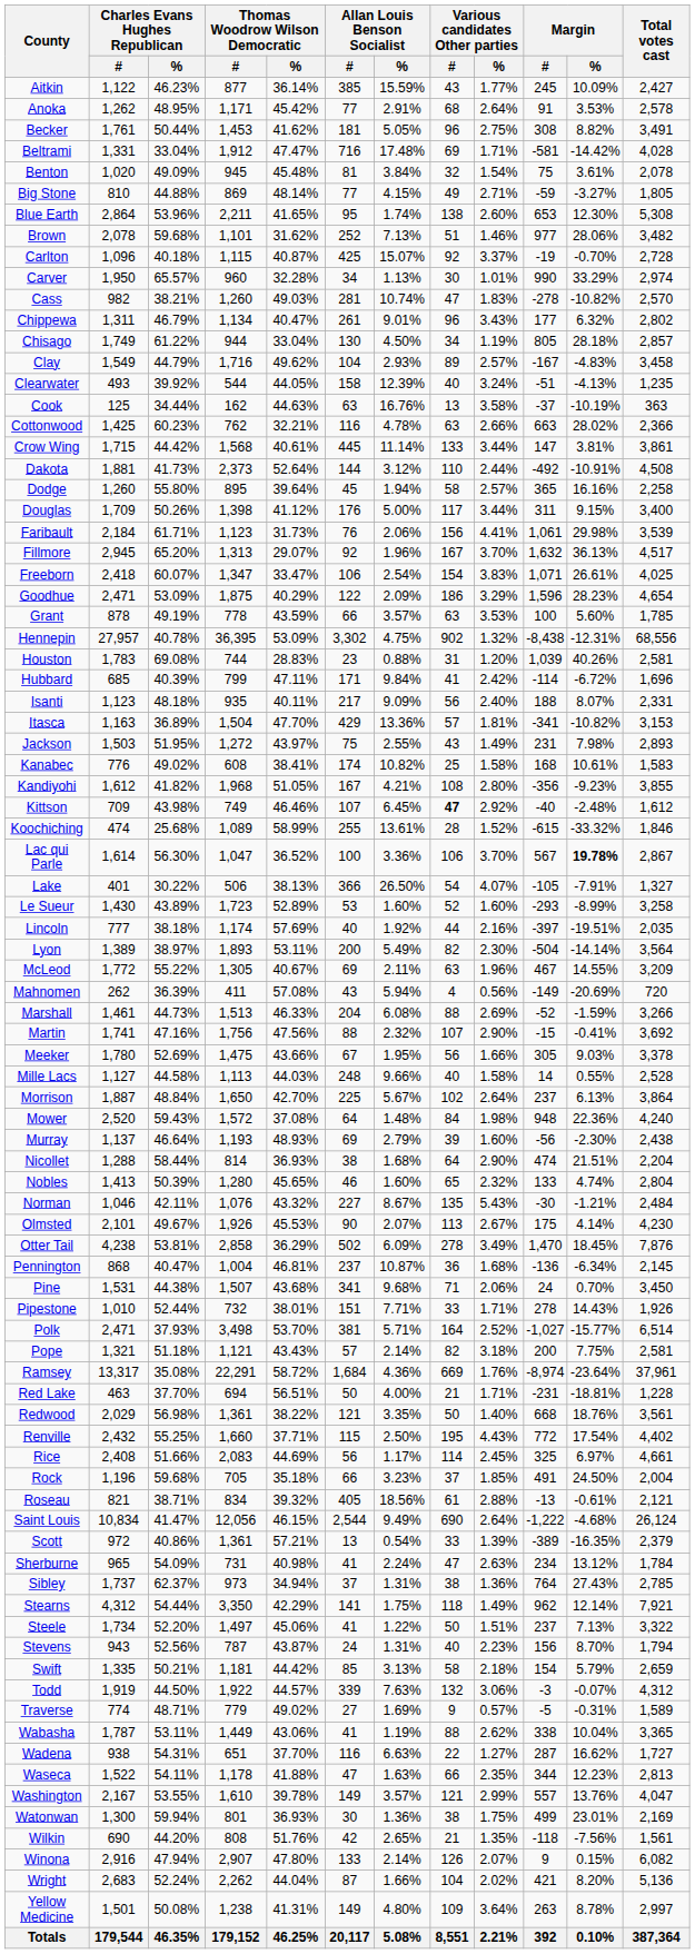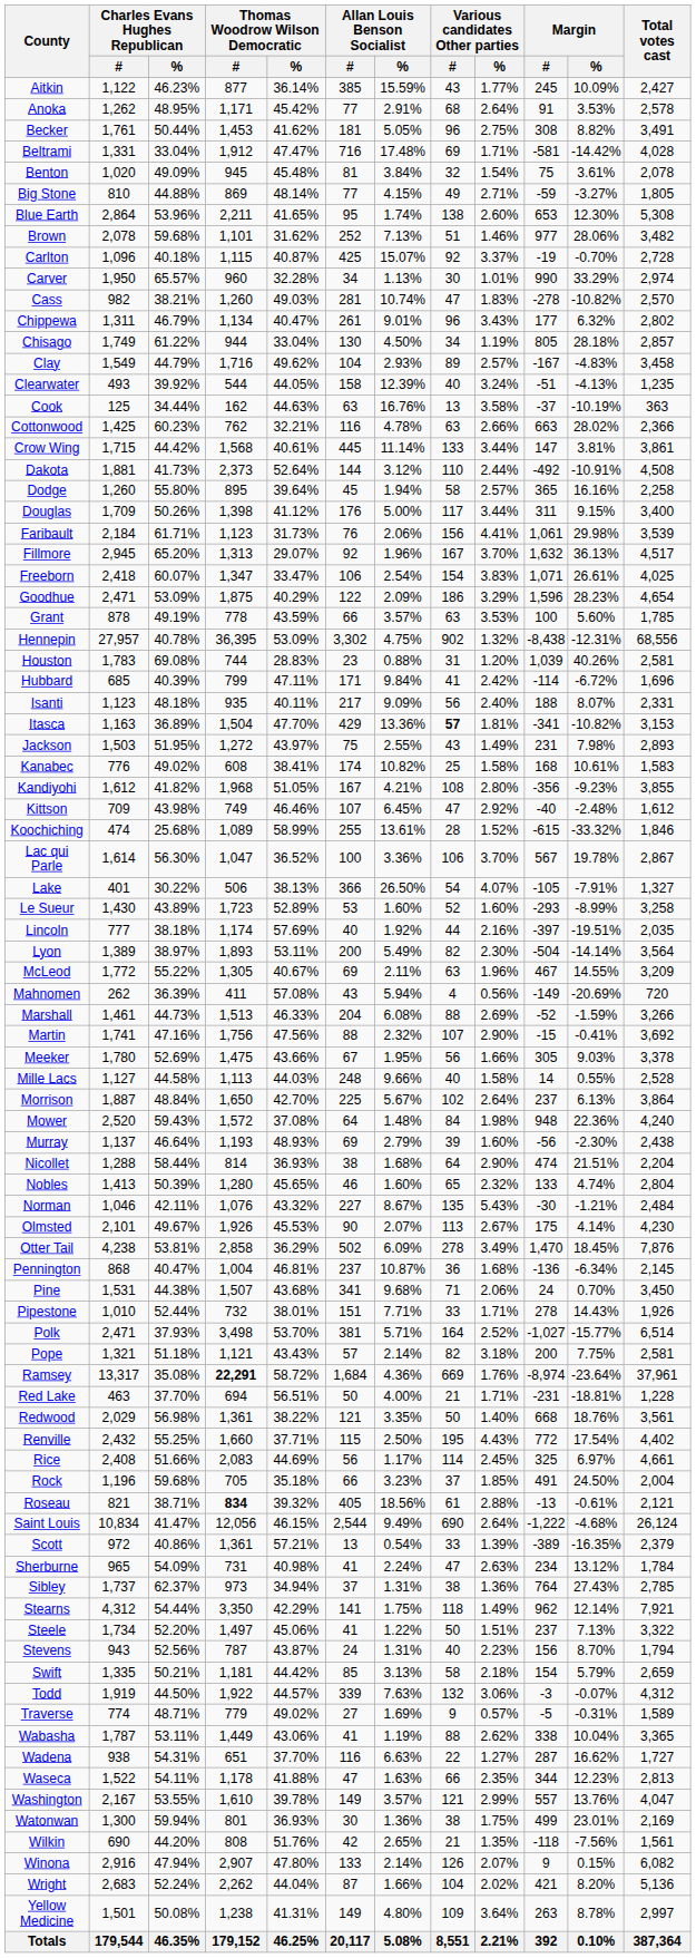Itasca | Various candidates Other parties / #: normal -> bold
Kittson | Various candidates Other parties / #: bold -> normal
Lac qui Parle | Margin / %: bold -> normal
Ramsey | Thomas Woodrow Wilson Democratic / #: normal -> bold
Roseau | Thomas Woodrow Wilson Democratic / #: normal -> bold
